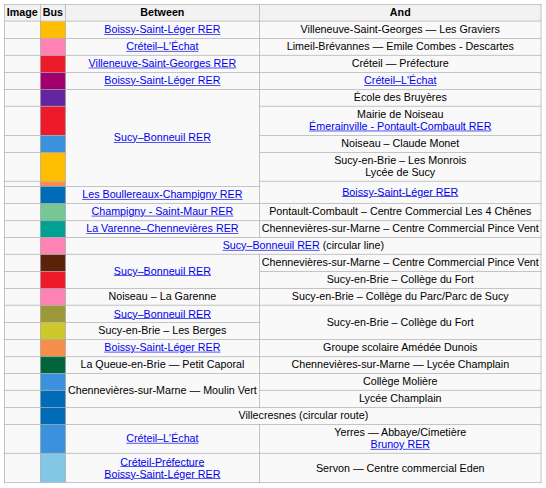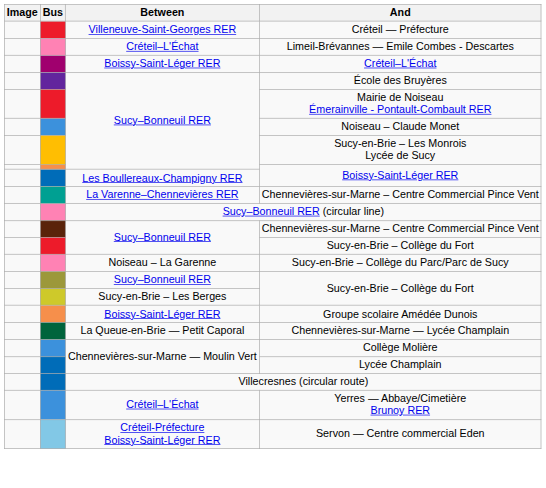- row: Boissy-Saint-Léger RER | Villeneuve-Saint-Georges — Les Graviers
rows swapped: Créteil — Préfecture <-> Limeil-Brévannes — Emile Combes - Descartes
- row: Champigny - Saint-Maur RER | Pontault-Combault – Centre Commercial Les 4 Chênes
